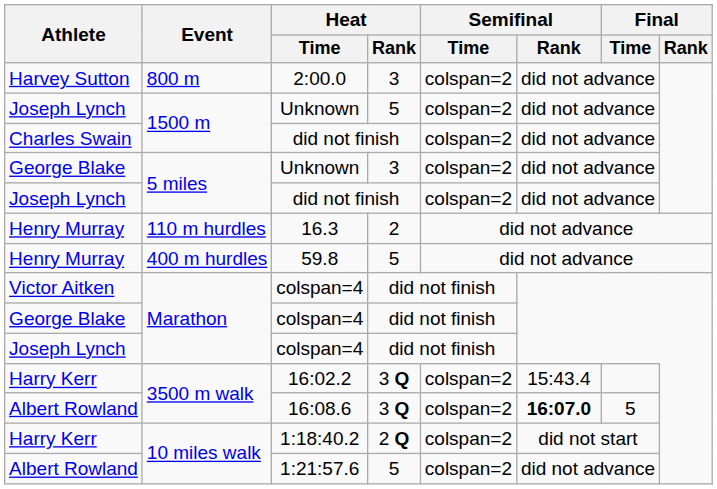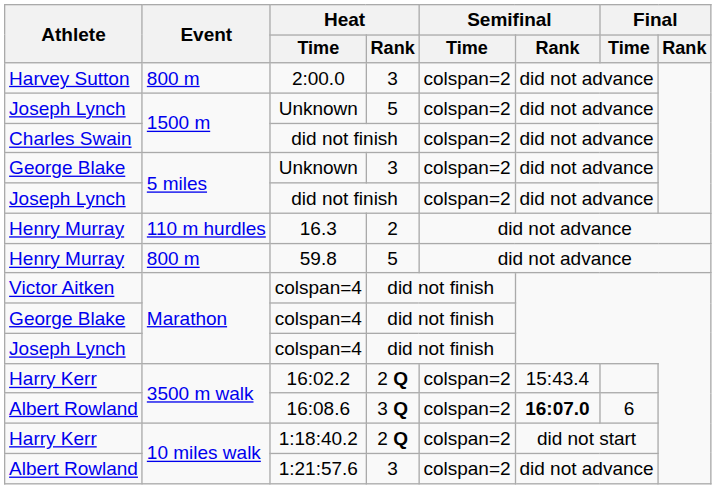59.8 | Event: 400 m hurdles -> 800 m
16:02.2 | Heat / Rank: 3 Q -> 2 Q
16:08.6 | Final / Time: 5 -> 6
1:21:57.6 | Heat / Rank: 5 -> 3
